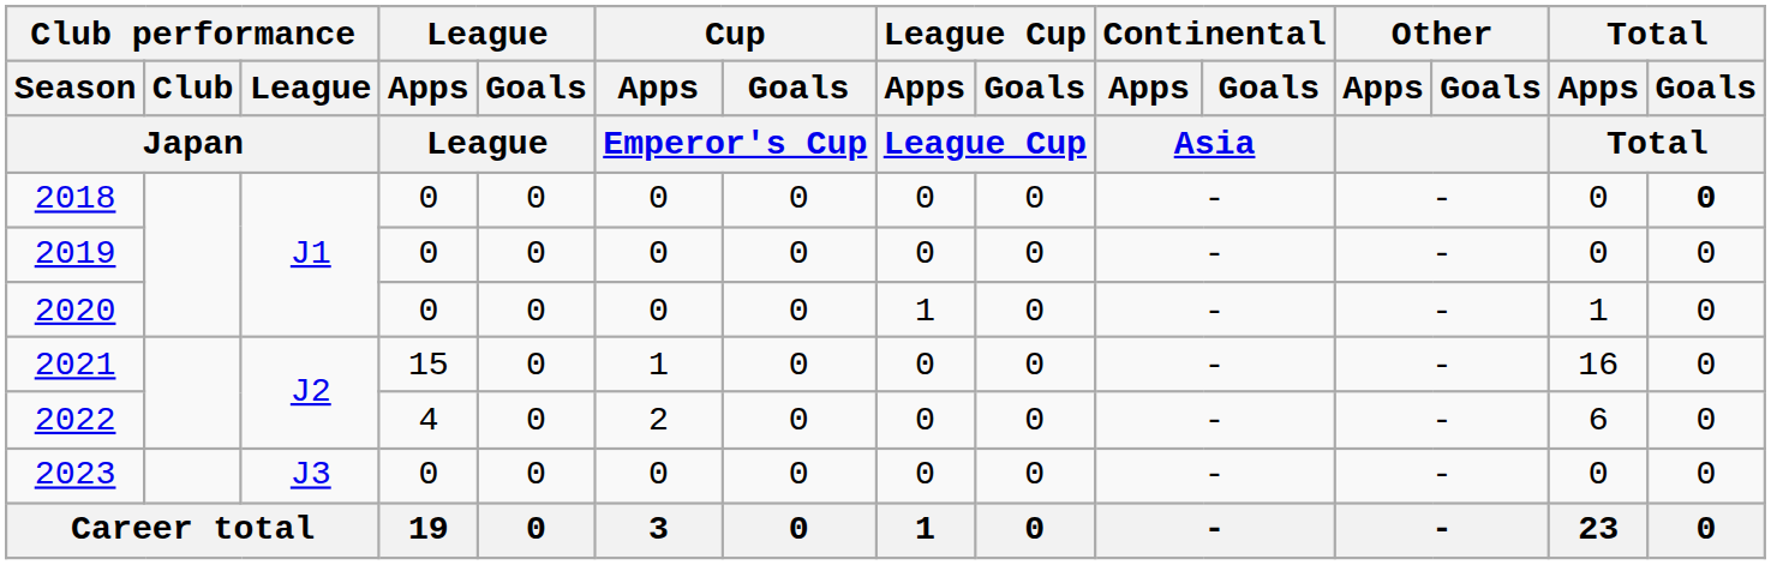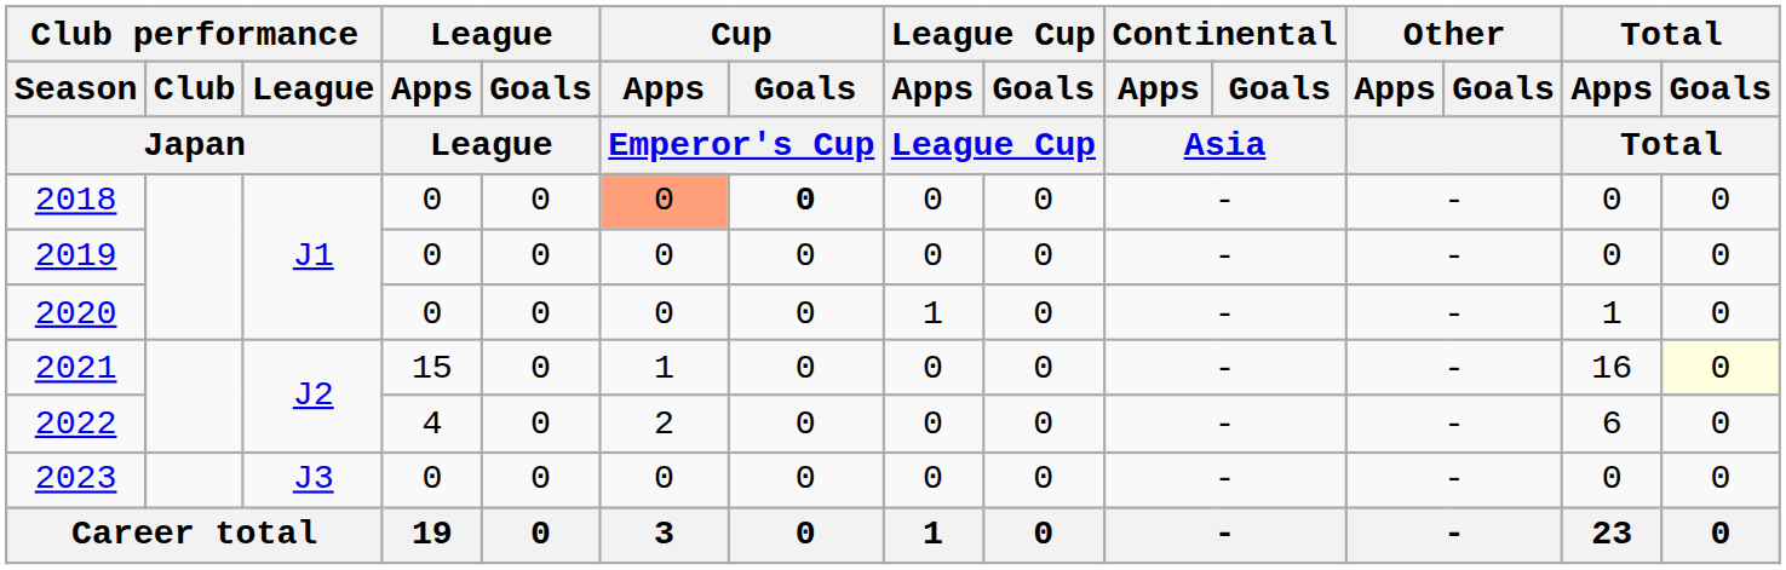2018 | Cup / Apps / Emperor's Cup: no background -> lightsalmon background
2018 | Cup / Goals / Emperor's Cup: normal -> bold
2018 | Total / Goals / Total: bold -> normal
2021 | Total / Goals / Total: no background -> lightyellow background
